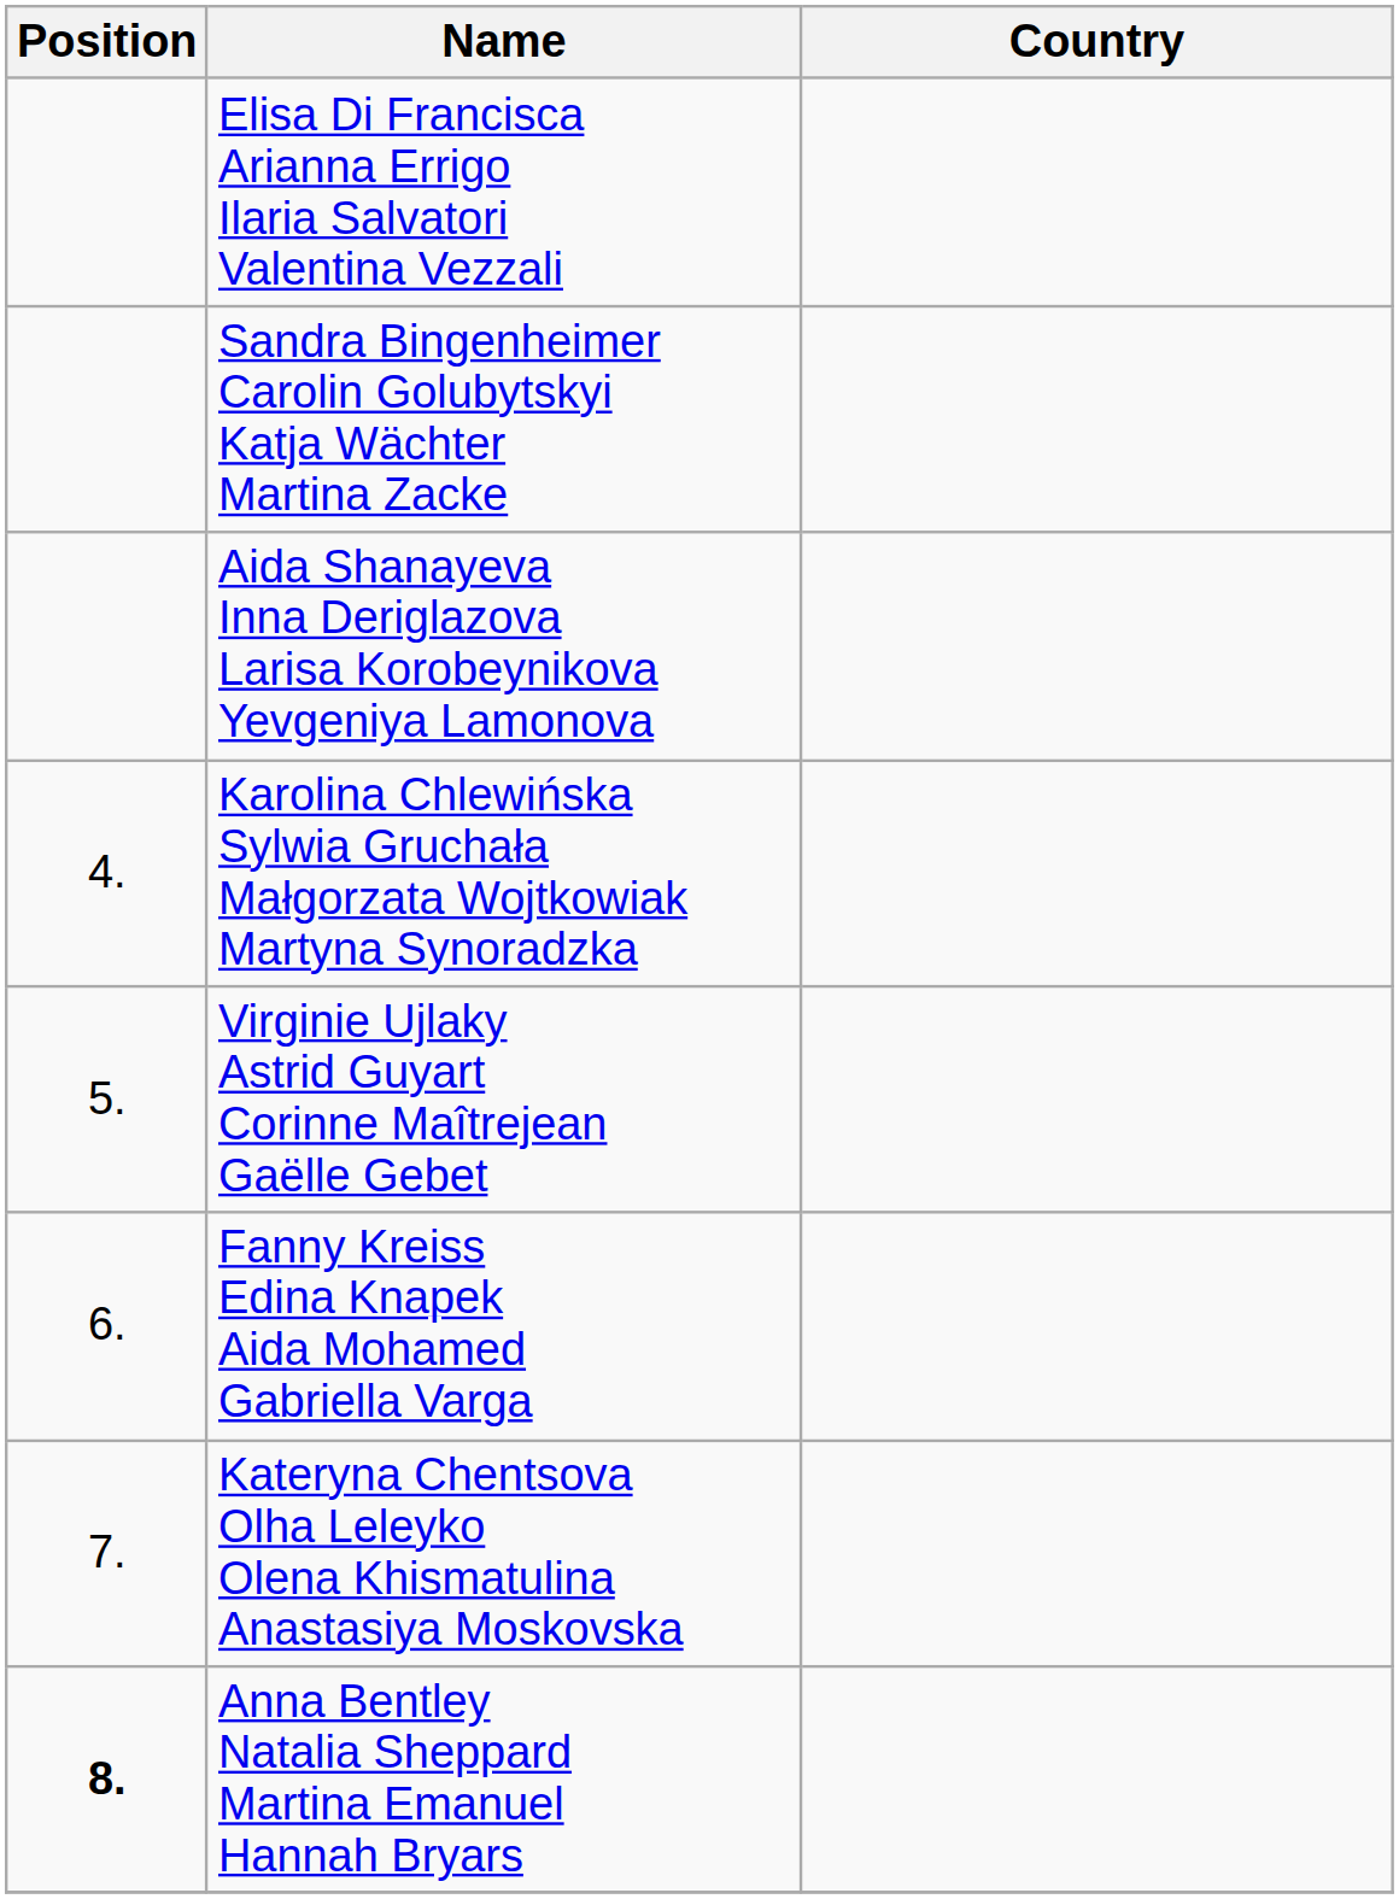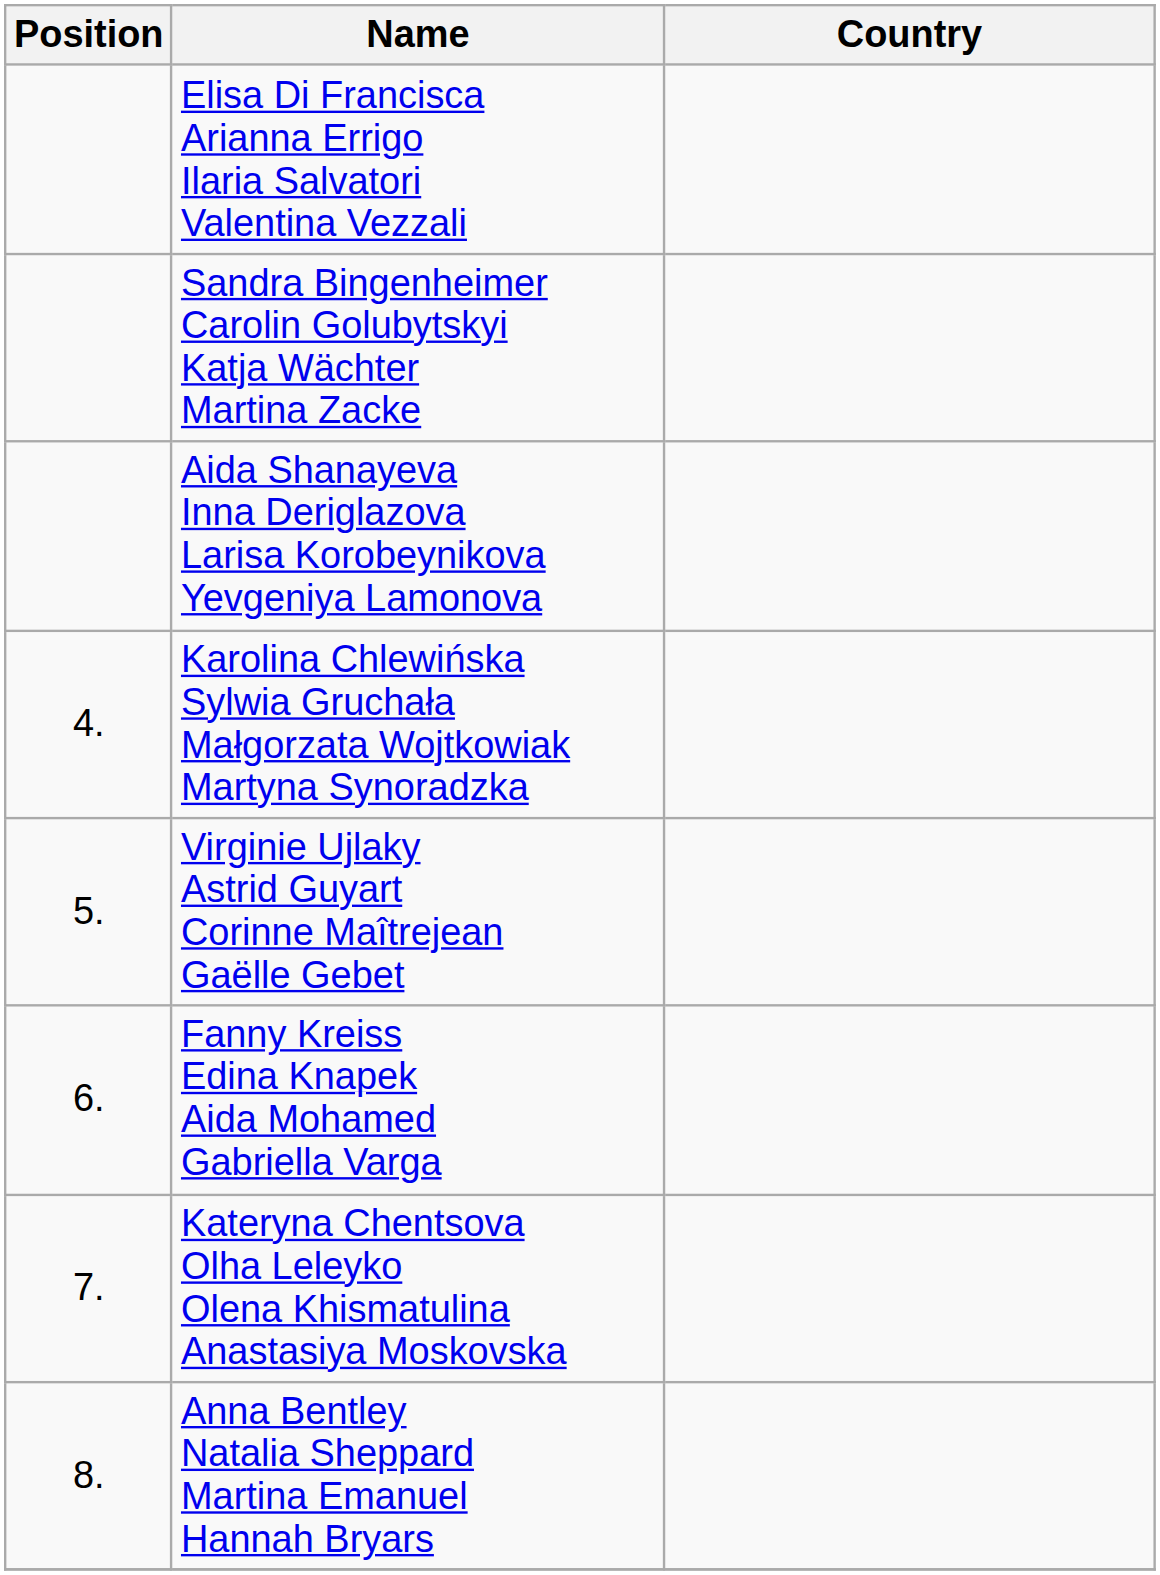Anna Bentley Natalia Sheppard Martina Emanuel Hannah Bryars | Position: bold -> normal
